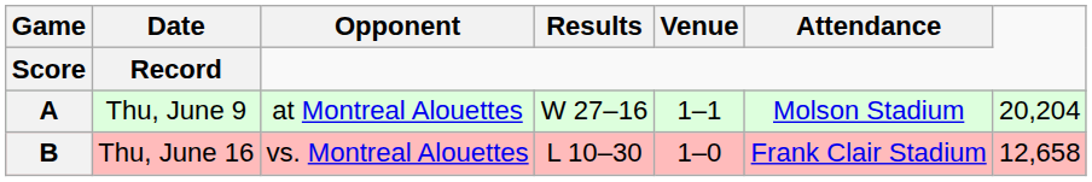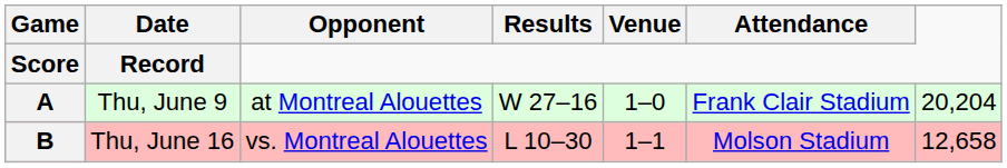A | Venue: 1–1 -> 1–0
A | Attendance: Molson Stadium -> Frank Clair Stadium
B | Venue: 1–0 -> 1–1
B | Attendance: Frank Clair Stadium -> Molson Stadium
